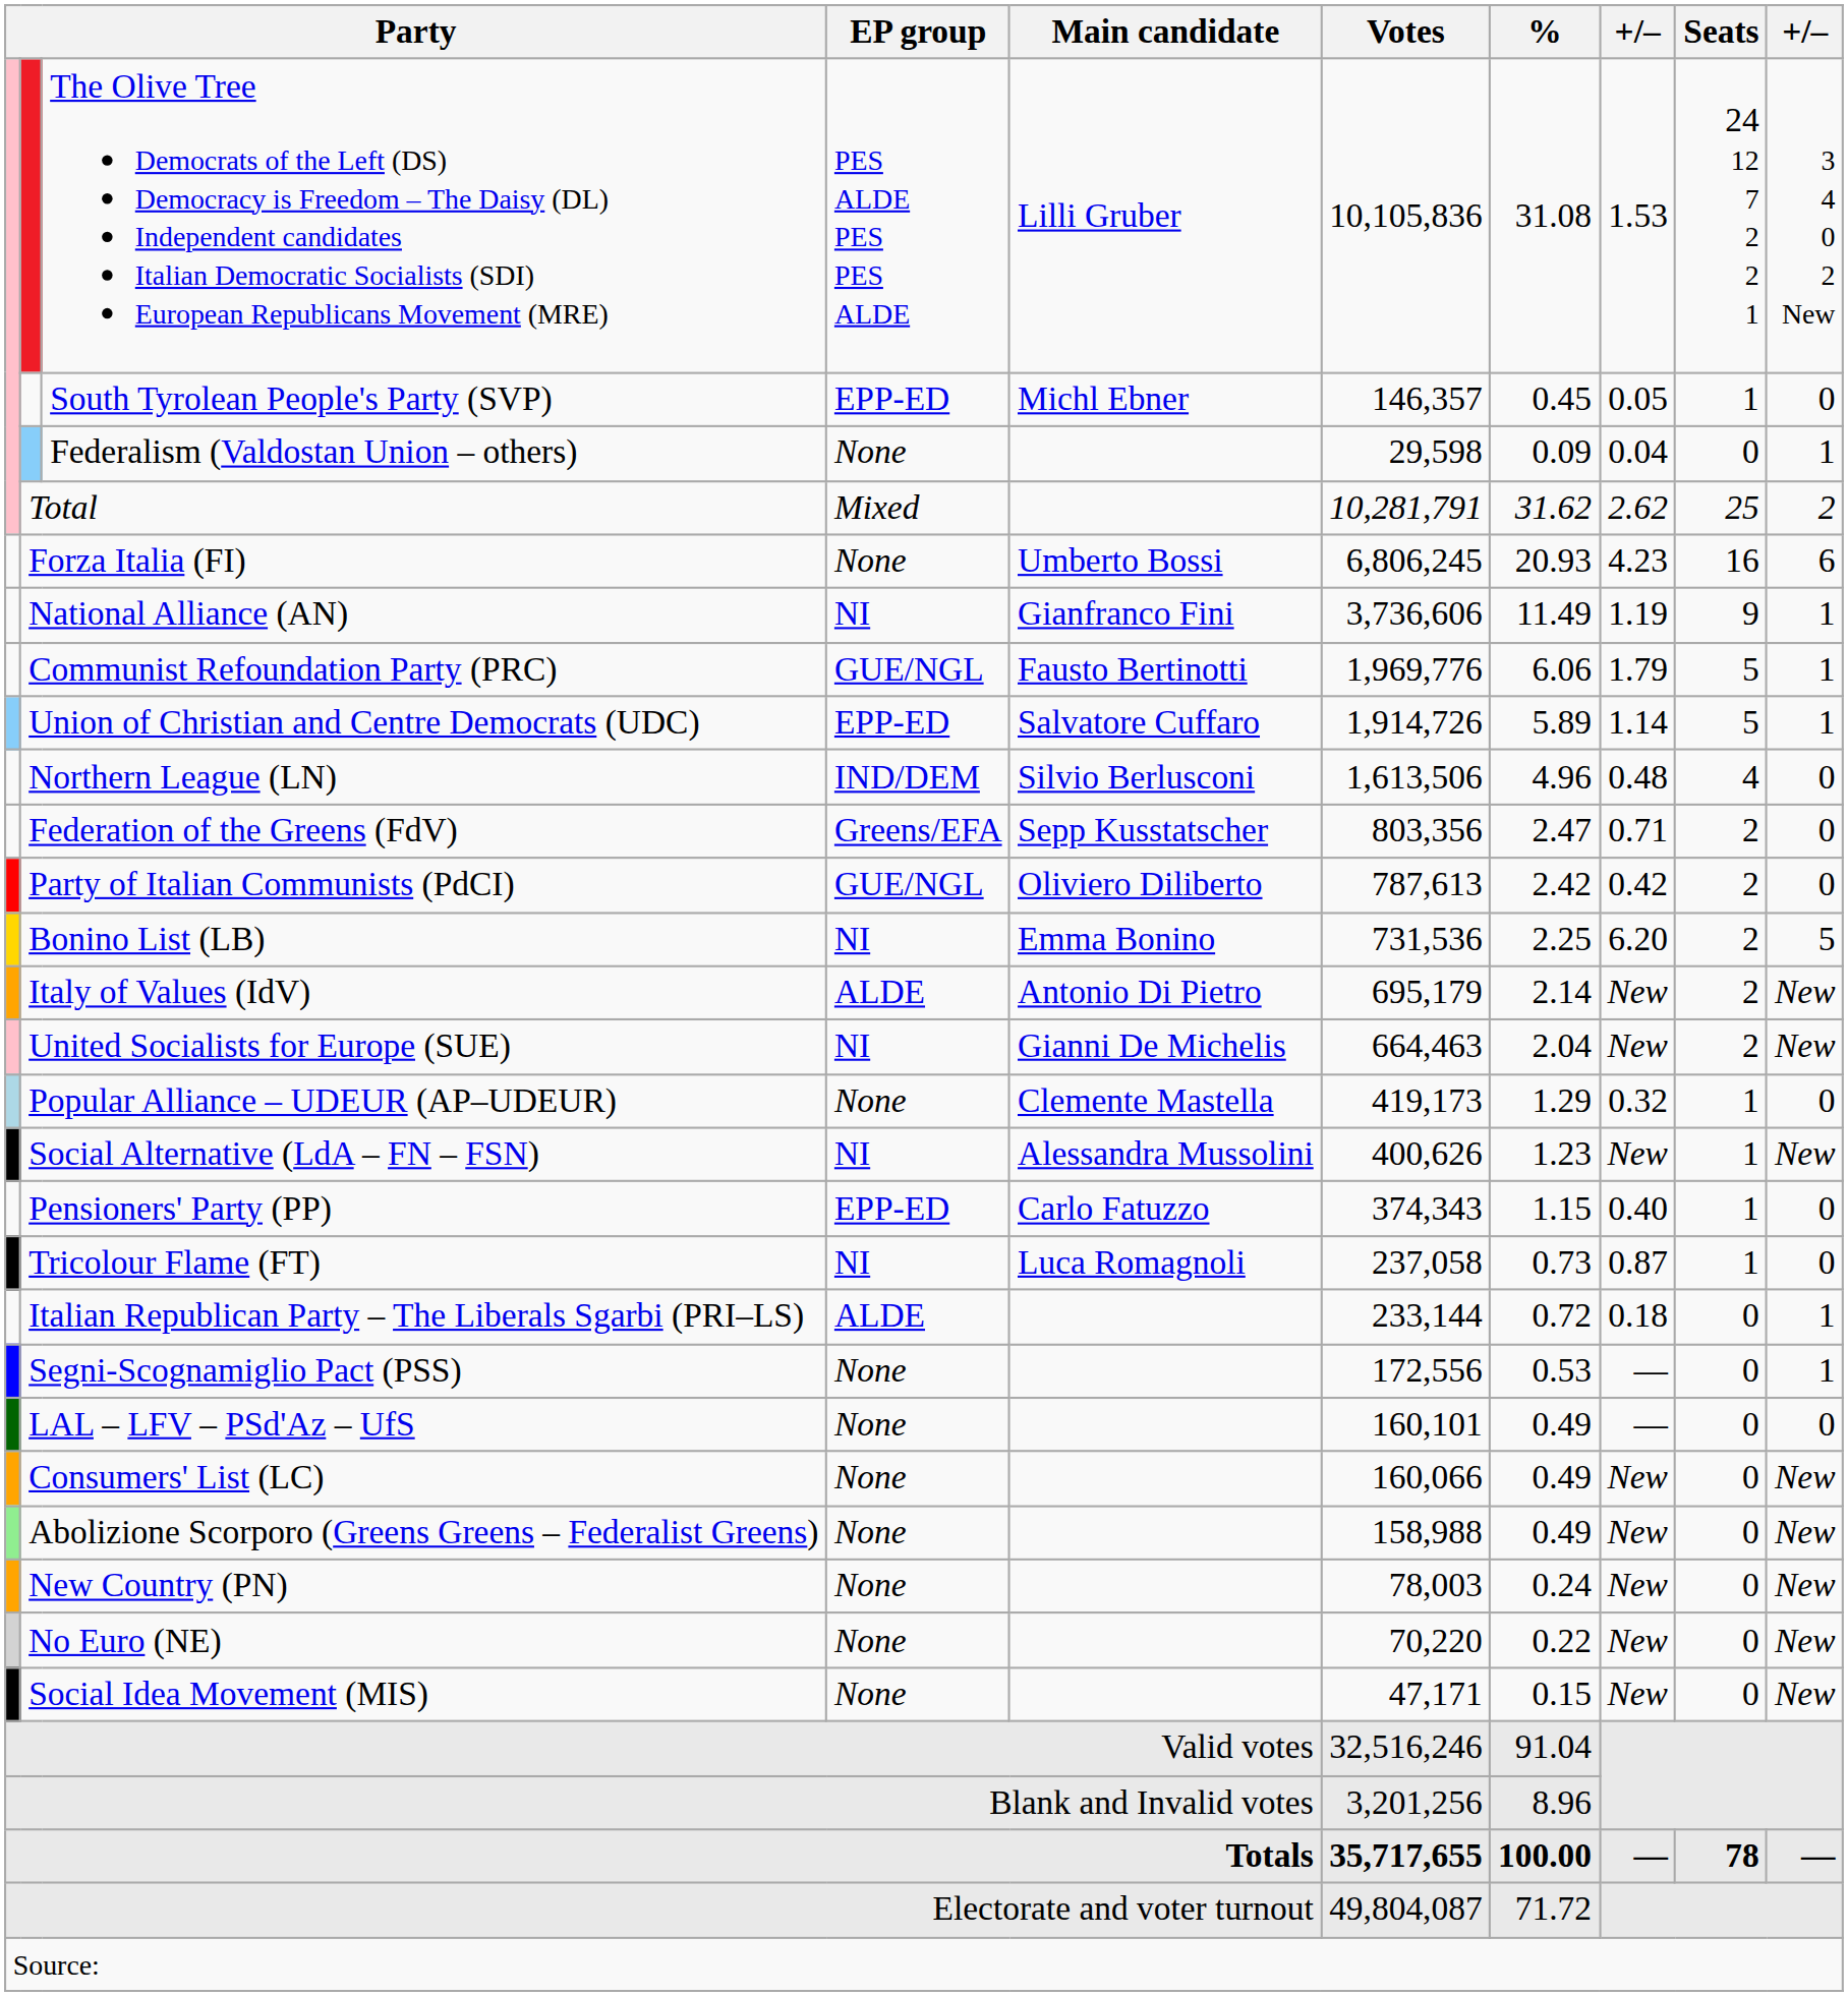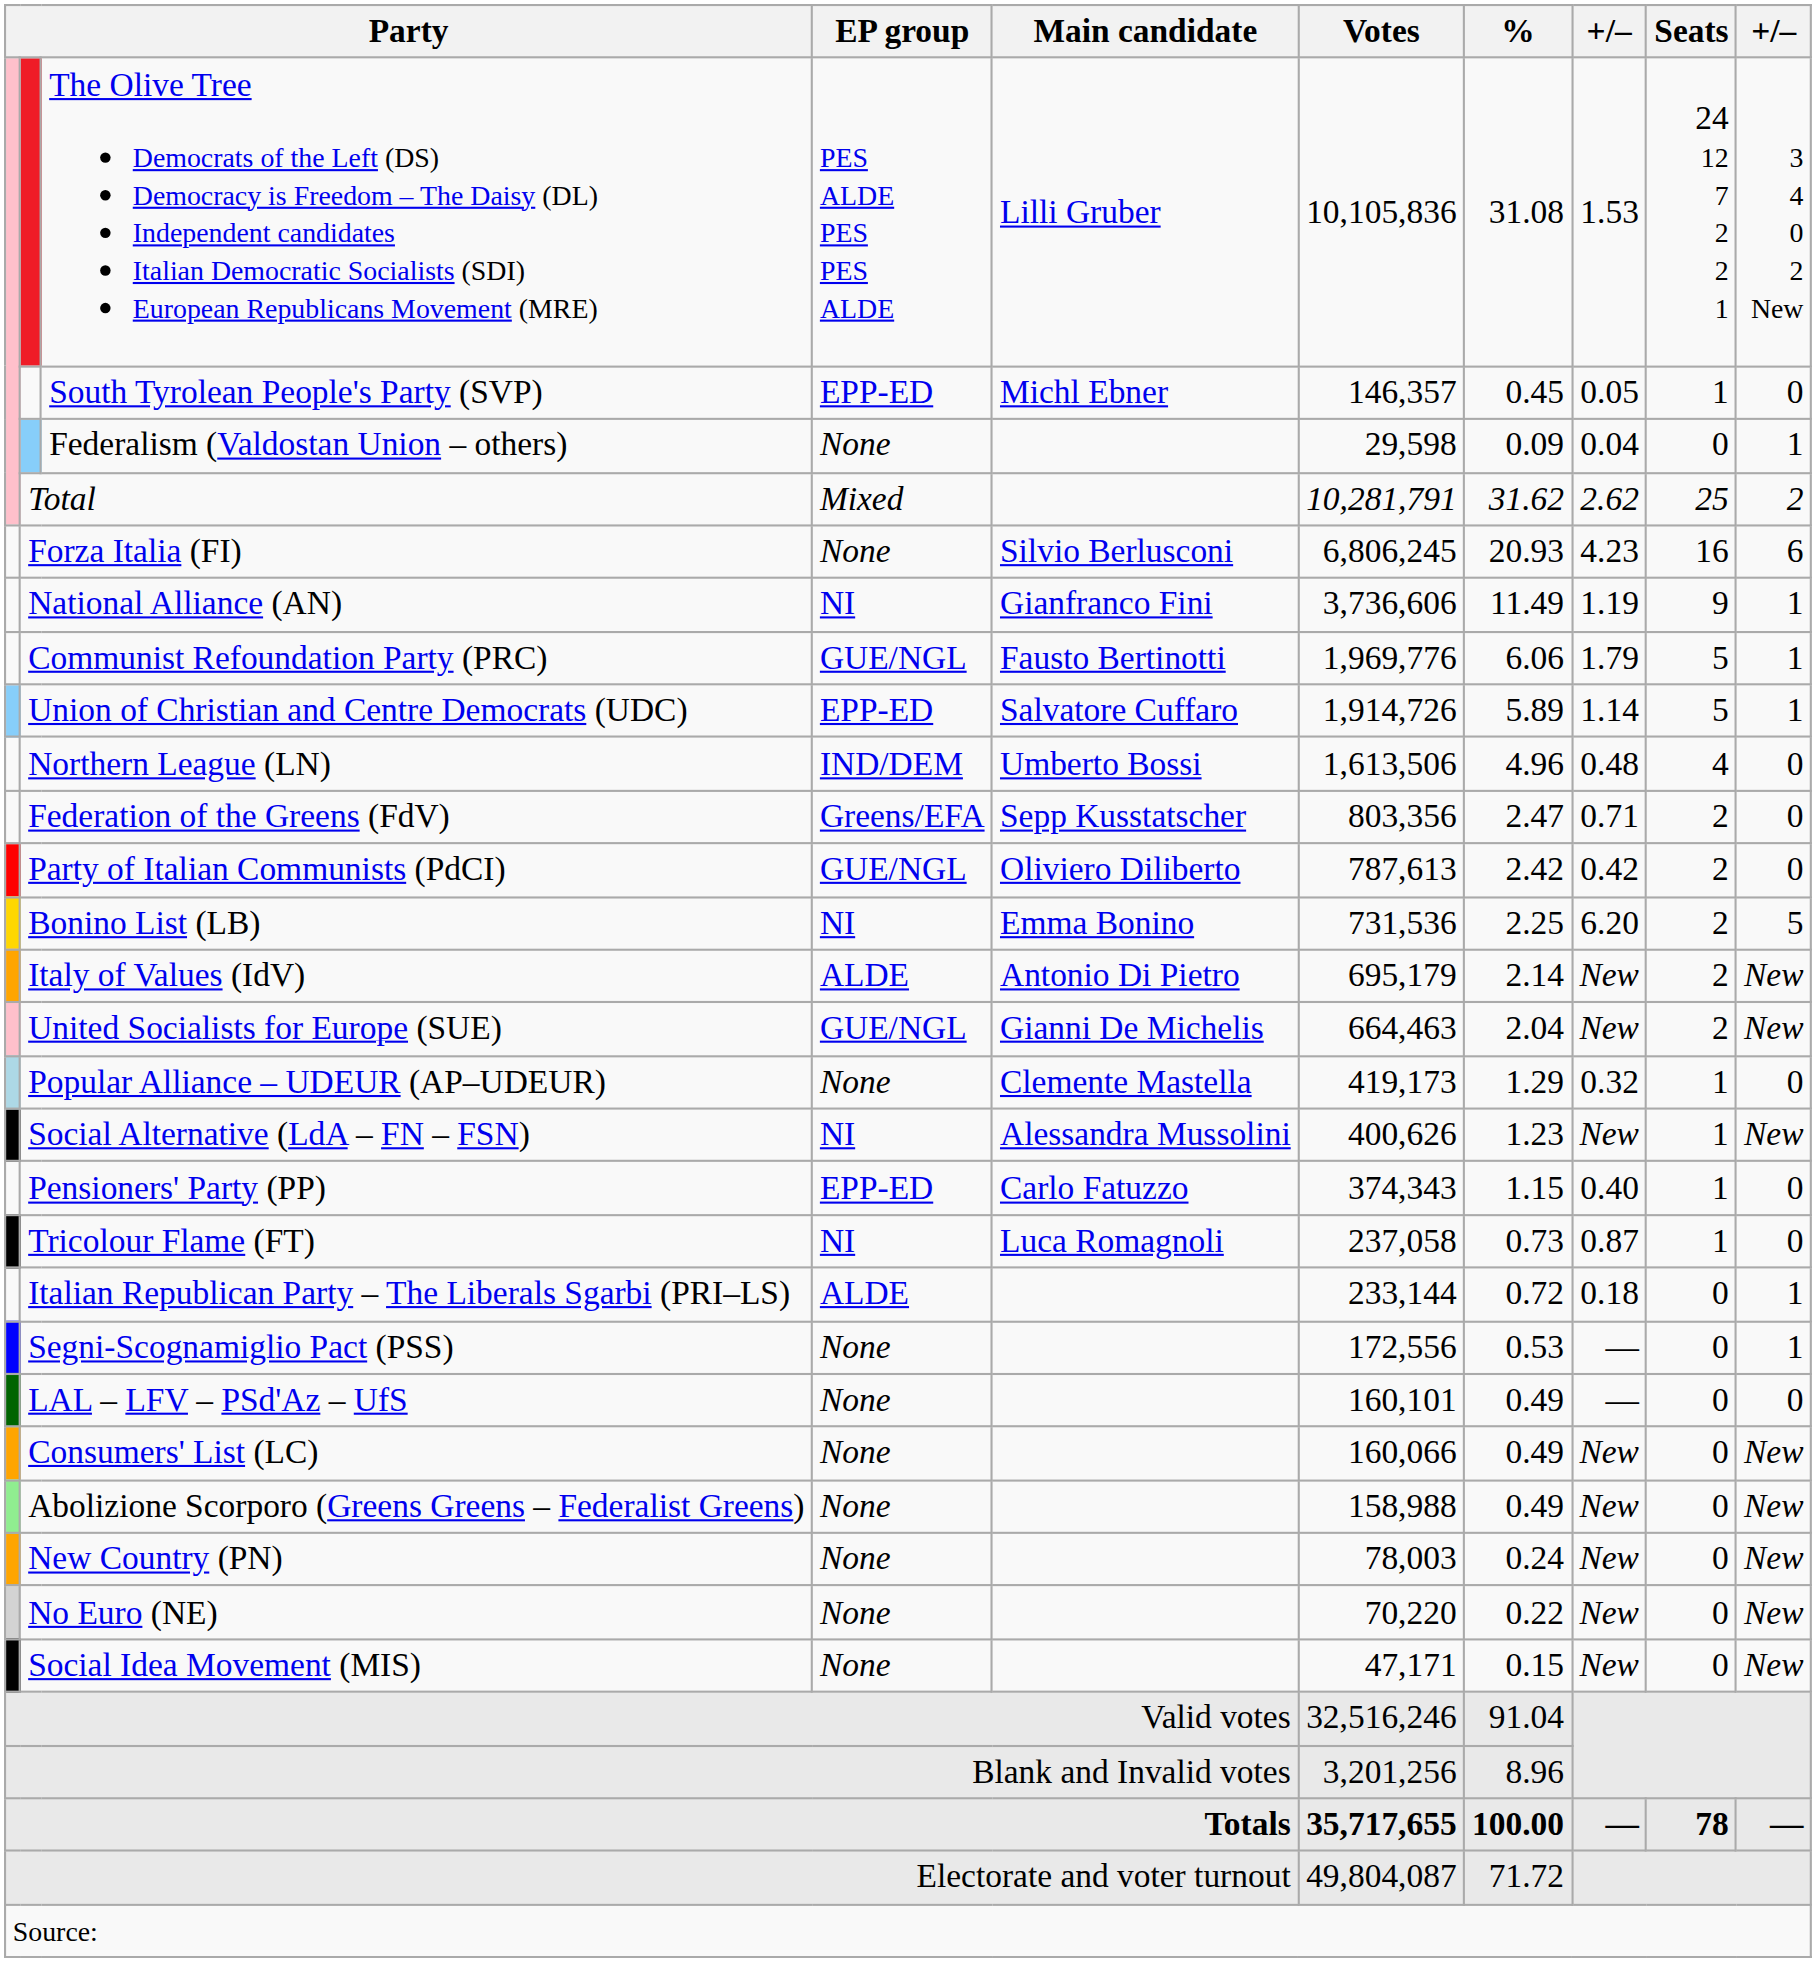Forza Italia (FI) | Main candidate: Umberto Bossi -> Silvio Berlusconi
Northern League (LN) | Main candidate: Silvio Berlusconi -> Umberto Bossi
United Socialists for Europe (SUE) | EP group: NI -> GUE/NGL
